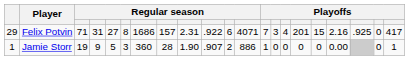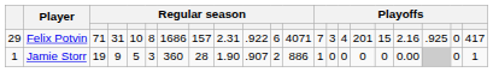Felix Potvin | column 5: 27 -> 10
